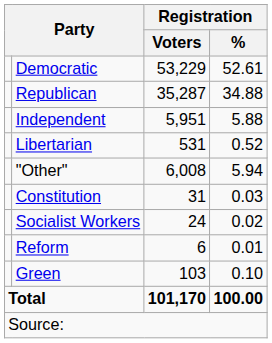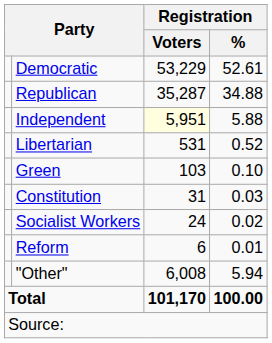Independent | Registration / Voters: no background -> lightyellow background
rows swapped: Green <-> "Other"
